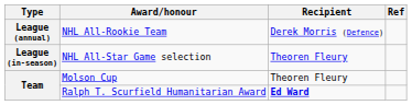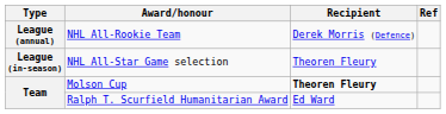Molson Cup | Recipient: normal -> bold
Ralph T. Scurfield Humanitarian Award | Recipient: bold -> normal
